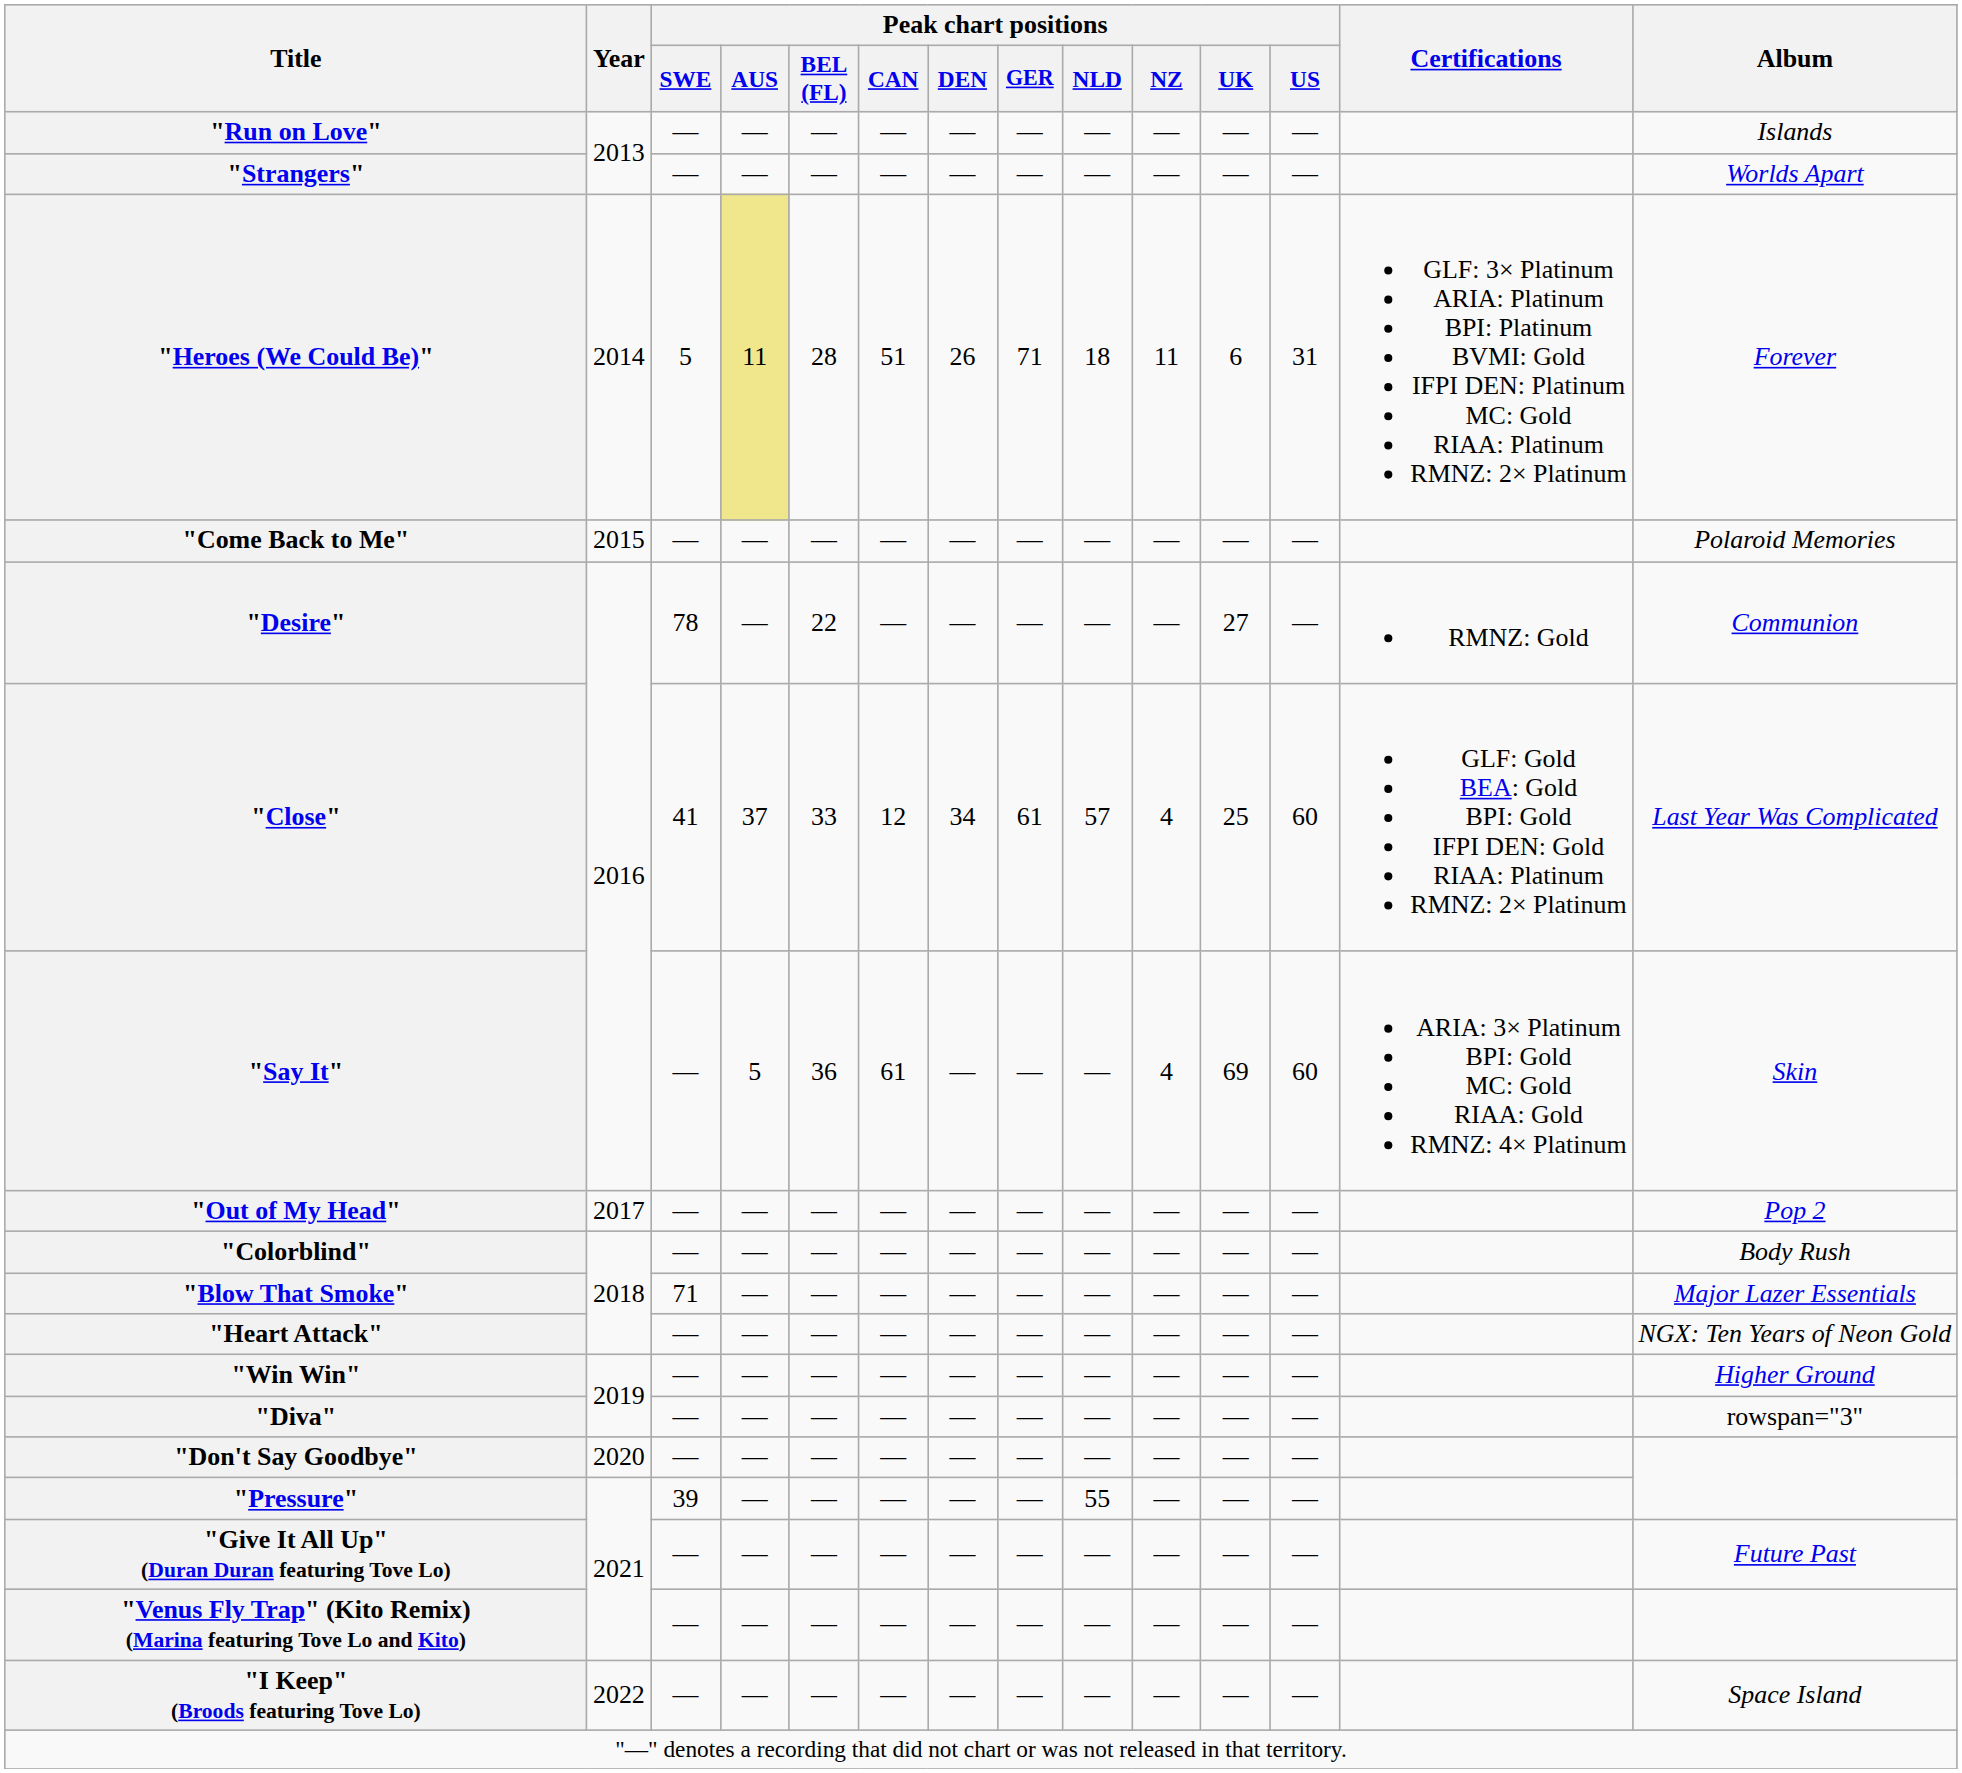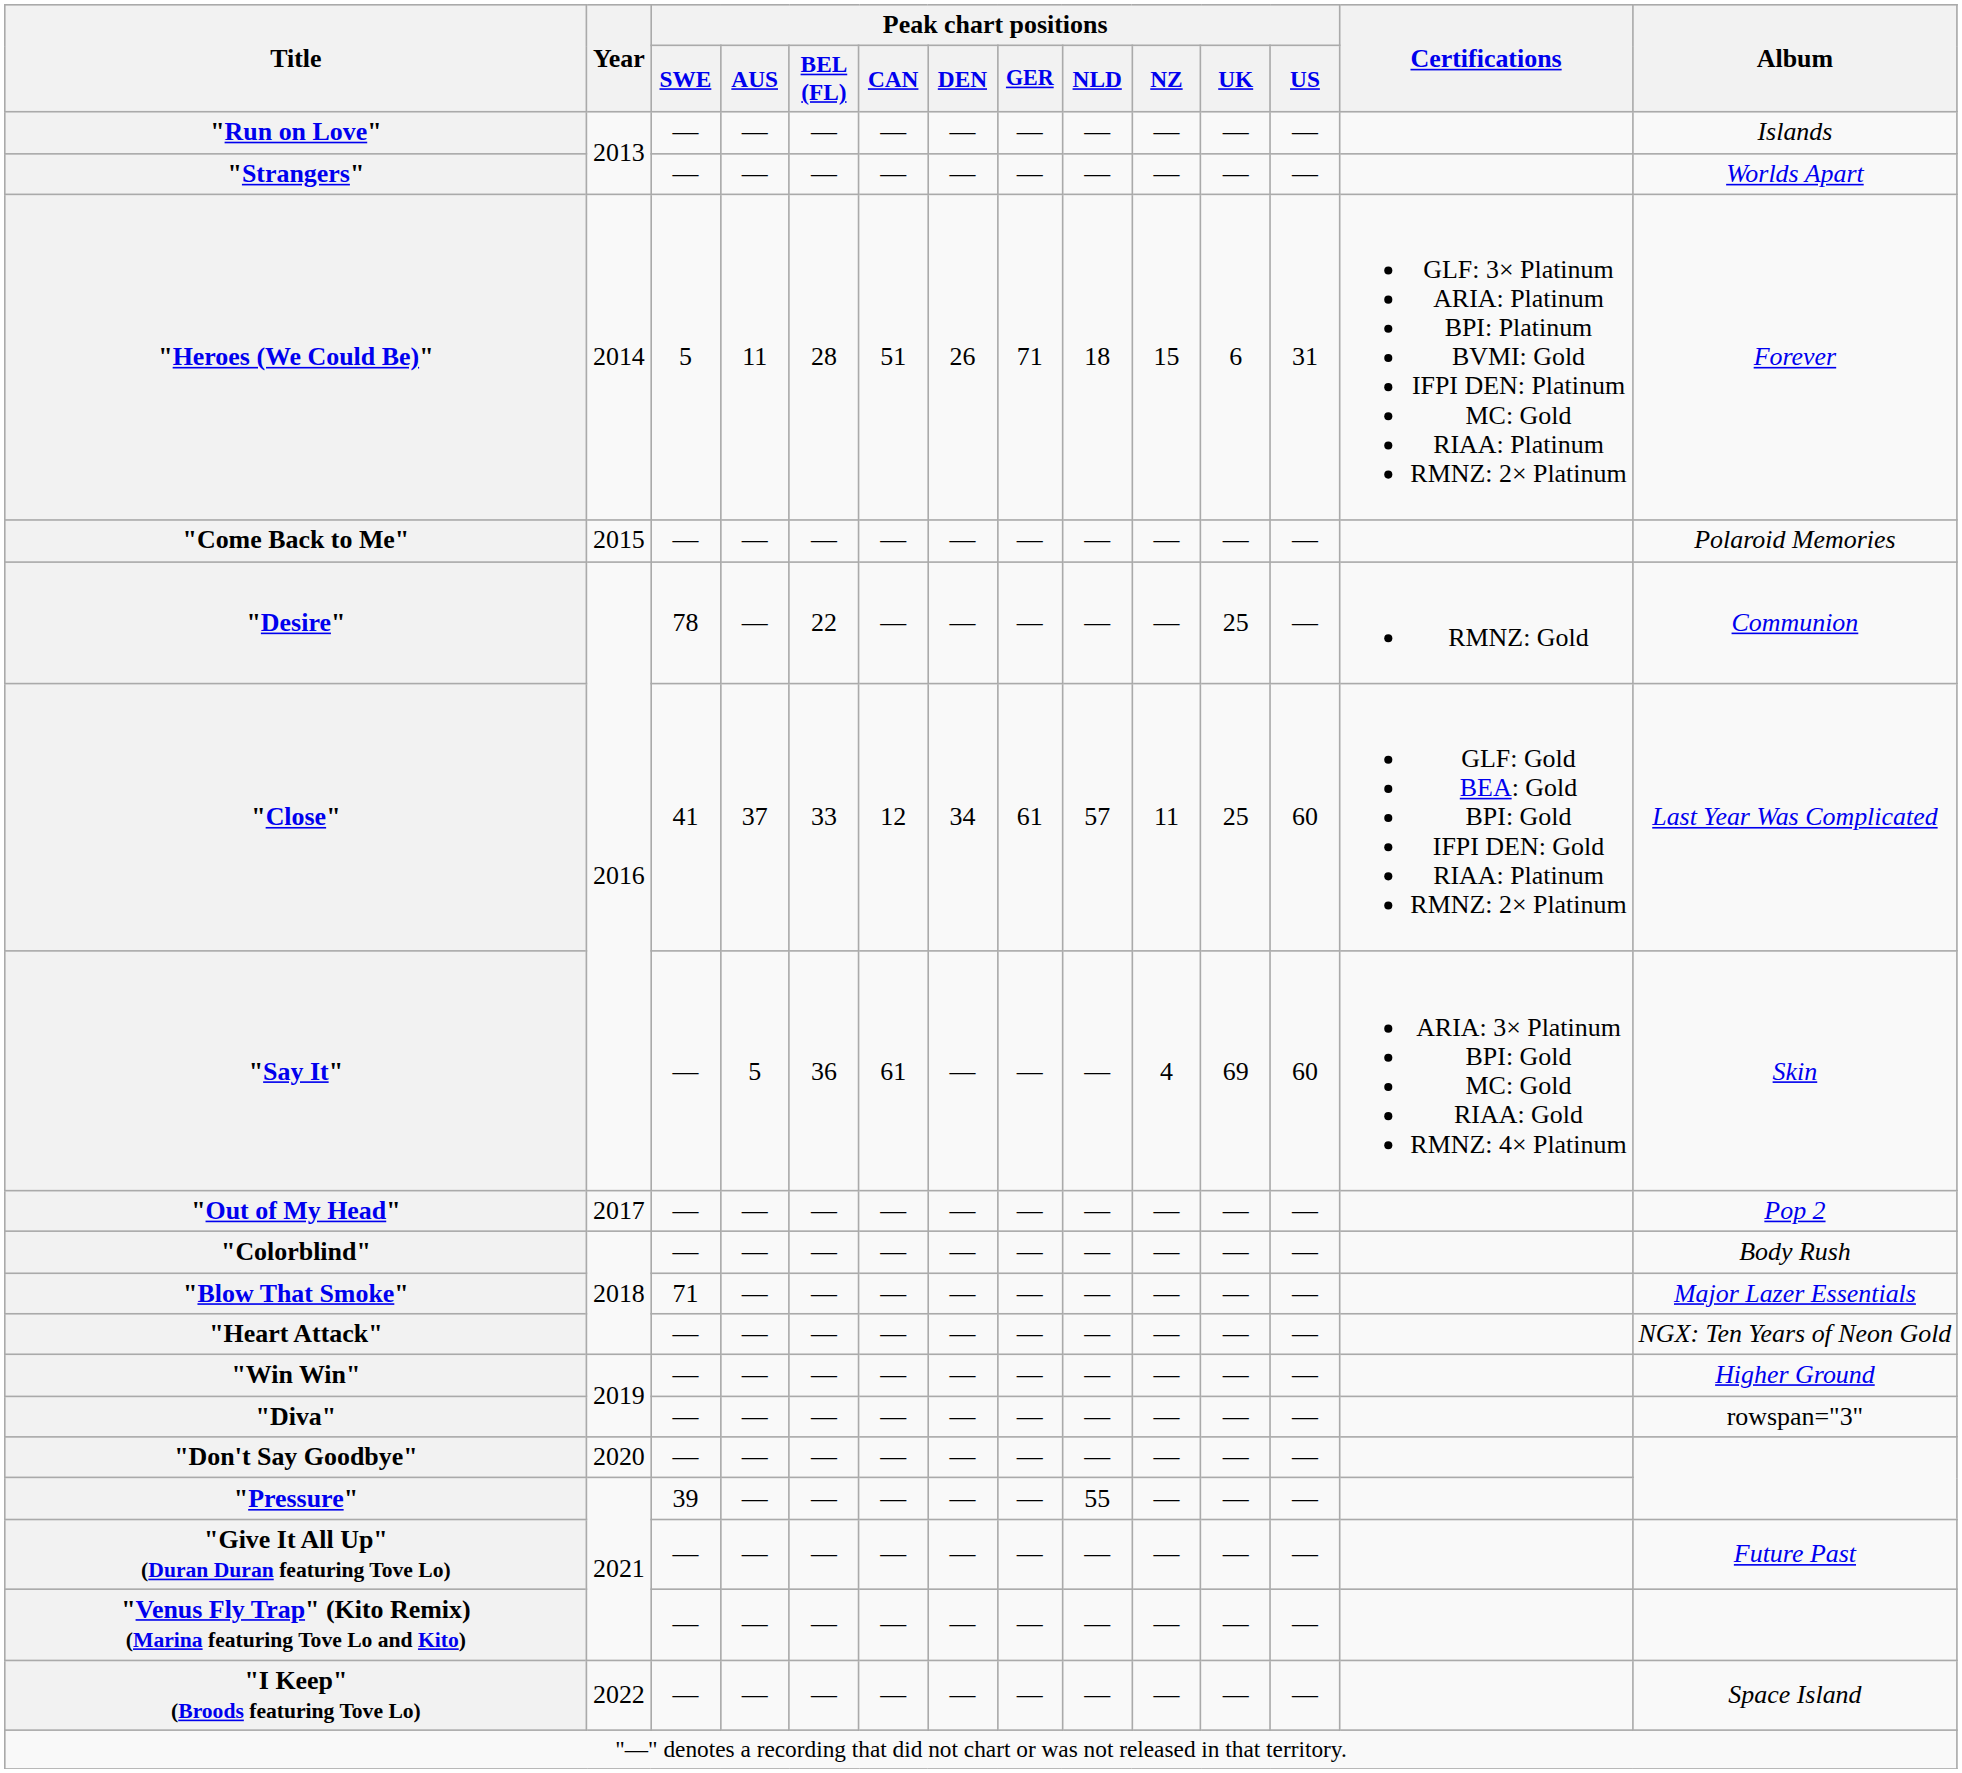"Heroes (We Could Be)" | Peak chart positions / AUS: khaki background -> no background
"Heroes (We Could Be)" | Peak chart positions / NZ: 11 -> 15
"Desire" | Peak chart positions / UK: 27 -> 25
"Close" | Peak chart positions / NZ: 4 -> 11
